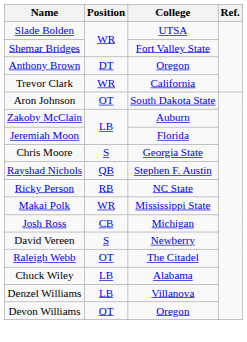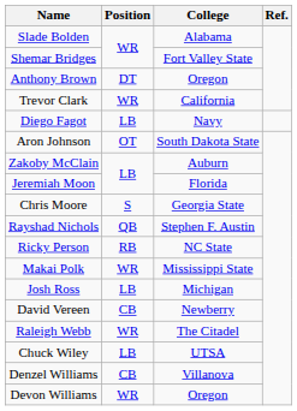Slade Bolden | College: UTSA -> Alabama
+ row: Diego Fagot | LB | Navy
Josh Ross | Position: CB -> LB
David Vereen | Position: S -> CB
Raleigh Webb | Position: OT -> WR
Chuck Wiley | College: Alabama -> UTSA
Denzel Williams | Position: LB -> CB
Devon Williams | Position: OT -> WR
